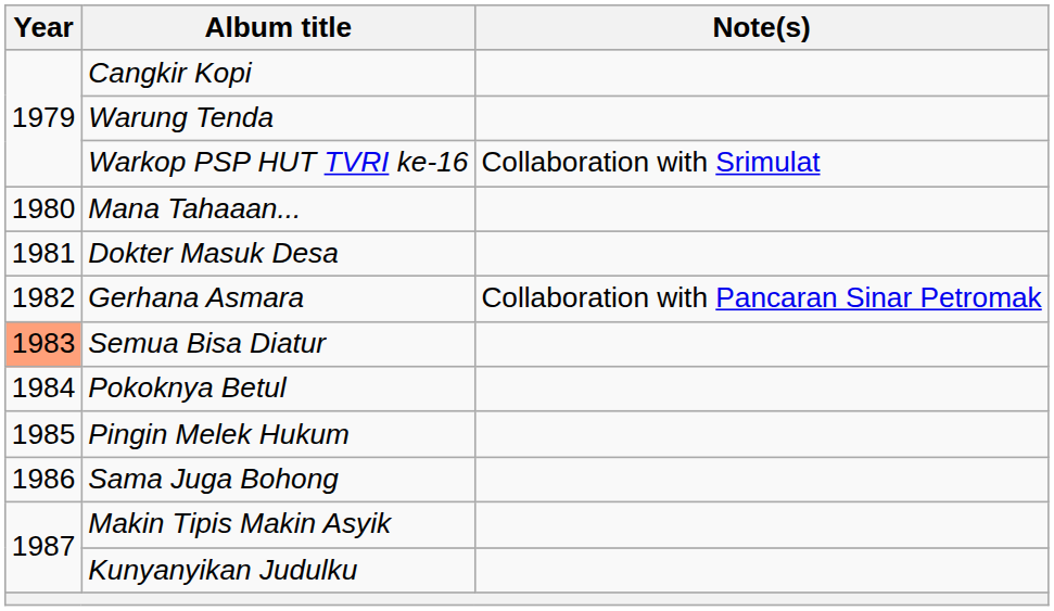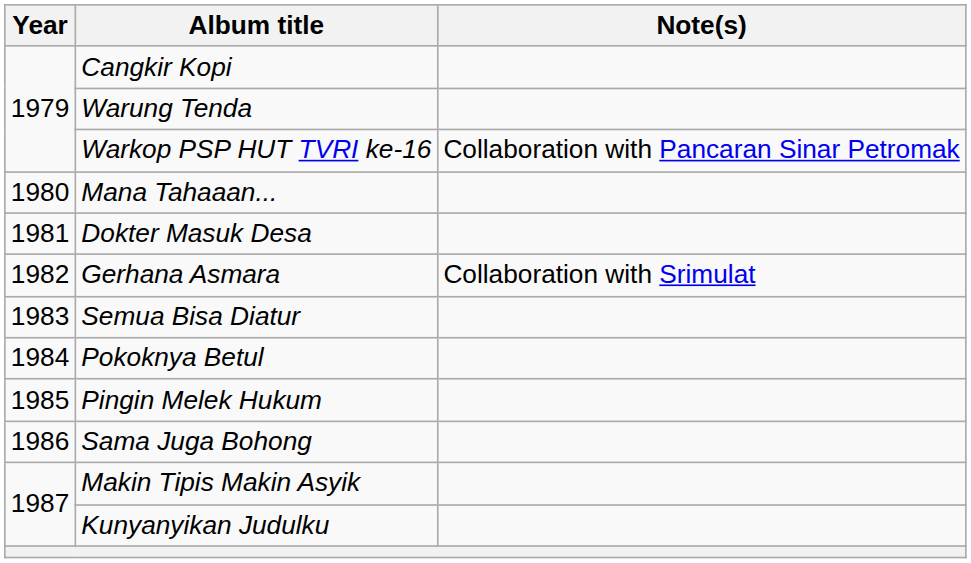Warkop PSP HUT TVRI ke-16 | Note(s): Collaboration with Srimulat -> Collaboration with Pancaran Sinar Petromak
Gerhana Asmara | Note(s): Collaboration with Pancaran Sinar Petromak -> Collaboration with Srimulat
Semua Bisa Diatur | Year: lightsalmon background -> no background
